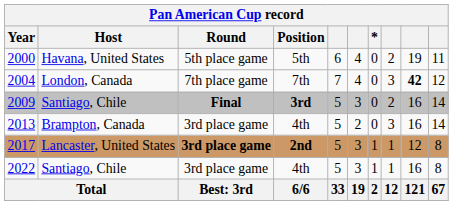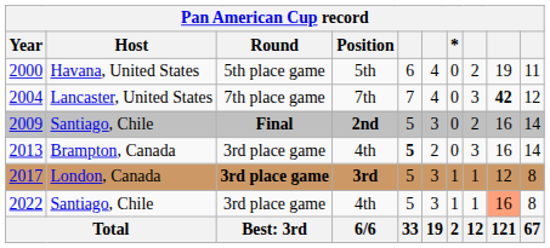2004 | Host: London, Canada -> Lancaster, United States
2009 | Position: 3rd -> 2nd
2013 | column 5: normal -> bold
2017 | Host: Lancaster, United States -> London, Canada
2017 | Position: 2nd -> 3rd
2022 | column 9: no background -> lightsalmon background
